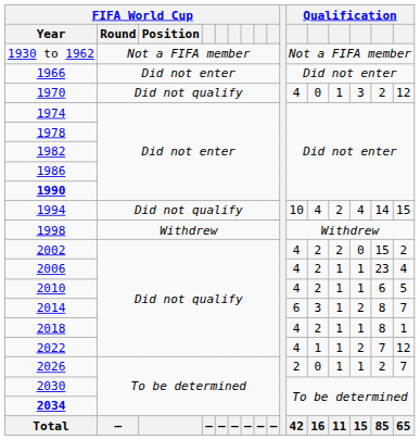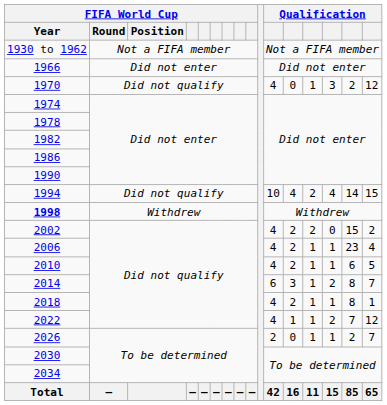1990 | FIFA World Cup / Year: bold -> normal
1998 | FIFA World Cup / Year: normal -> bold
2034 | FIFA World Cup / Year: bold -> normal
